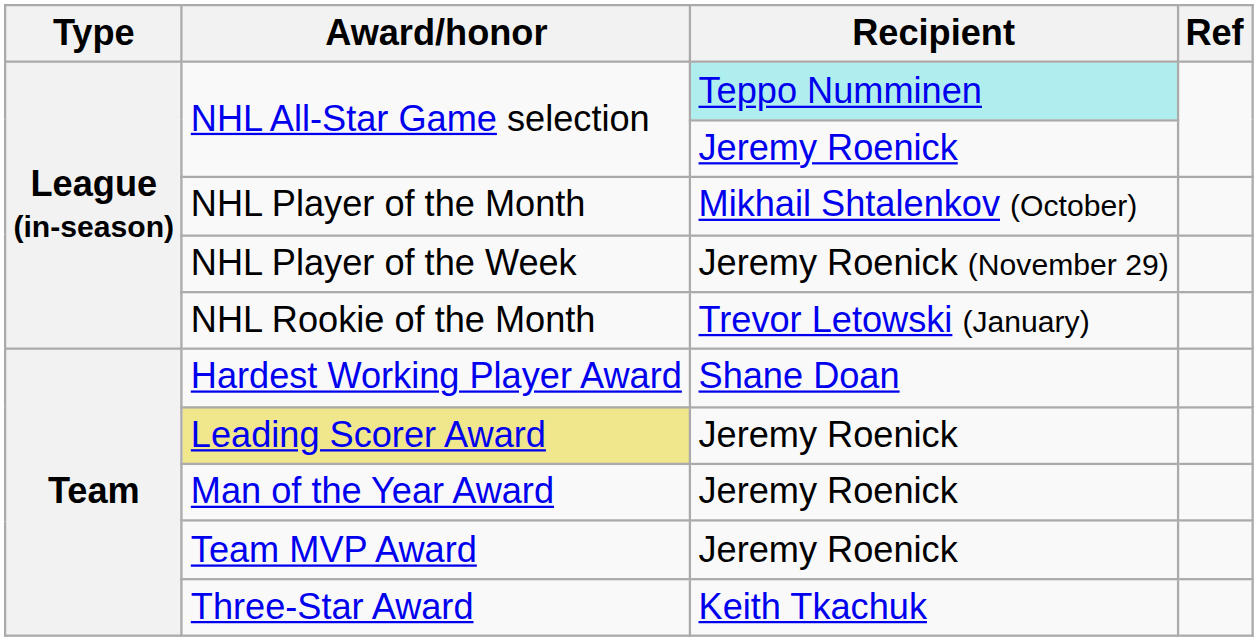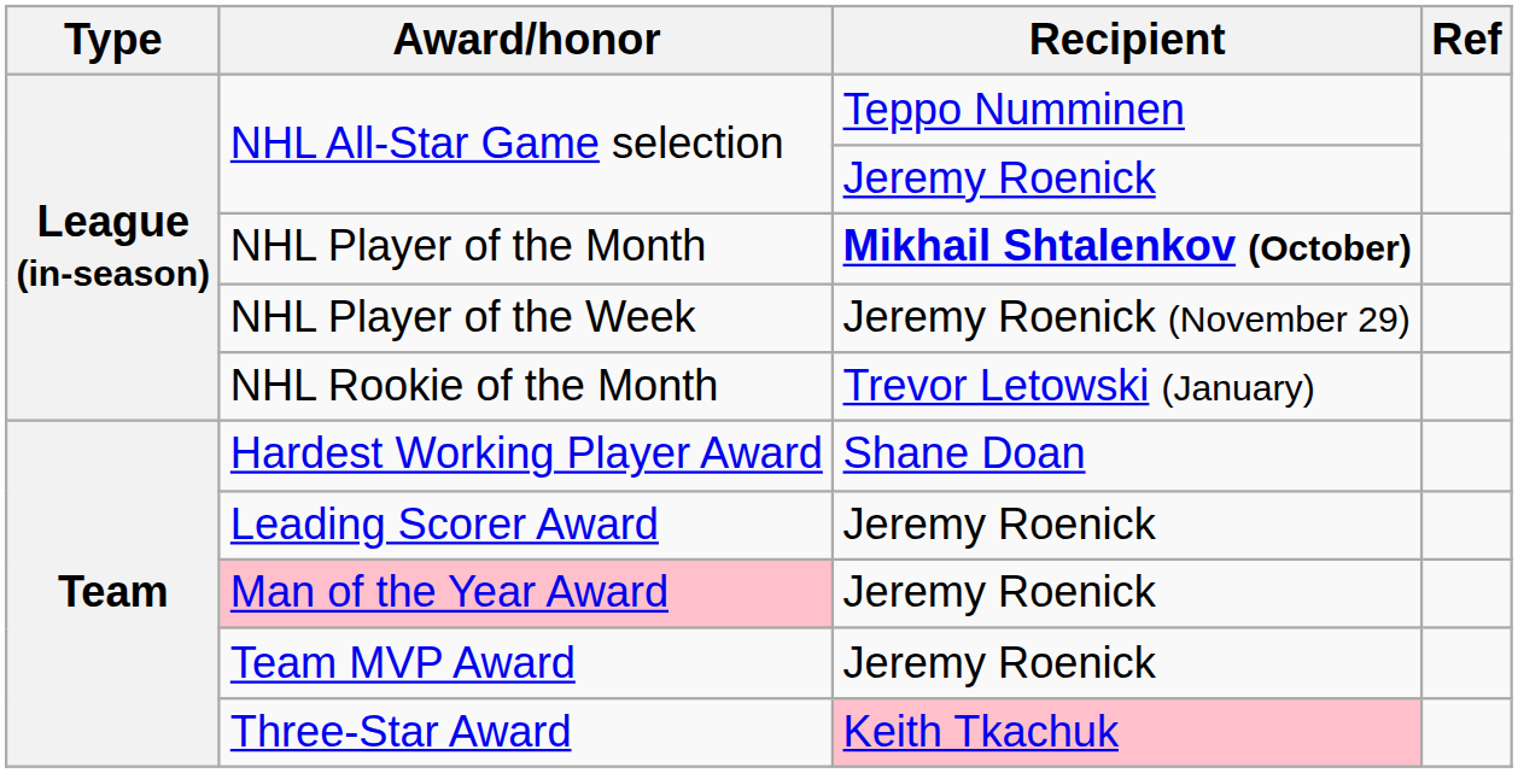NHL All-Star Game selection / Teppo Numminen | Recipient: paleturquoise background -> no background
NHL Player of the Month | Recipient: normal -> bold
Leading Scorer Award | Award/honor: khaki background -> no background
Man of the Year Award | Award/honor: no background -> pink background
Three-Star Award | Recipient: no background -> pink background
